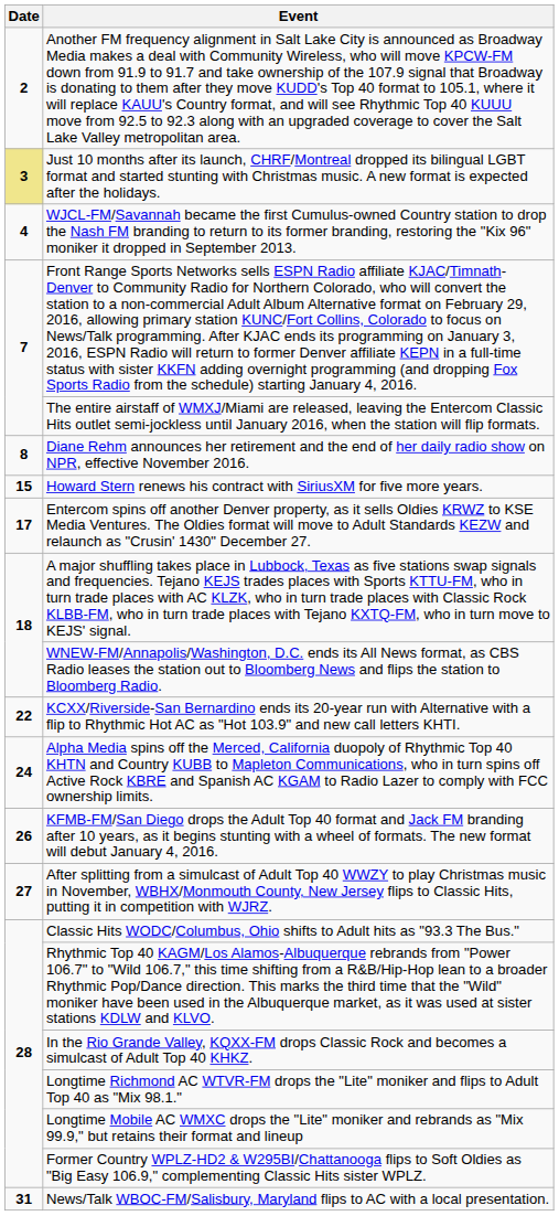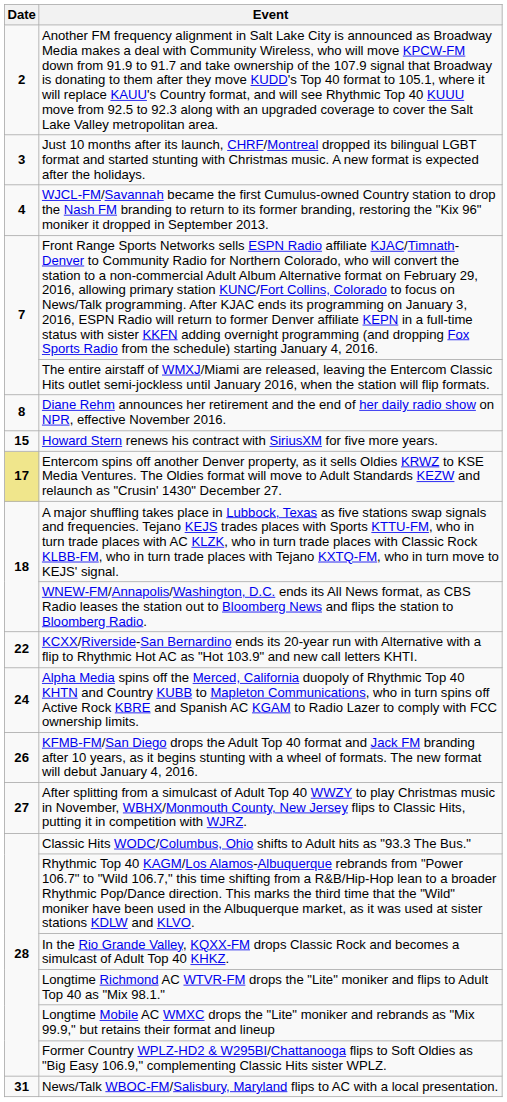row 3 | Date: khaki background -> no background
row 9 | Date: no background -> khaki background
